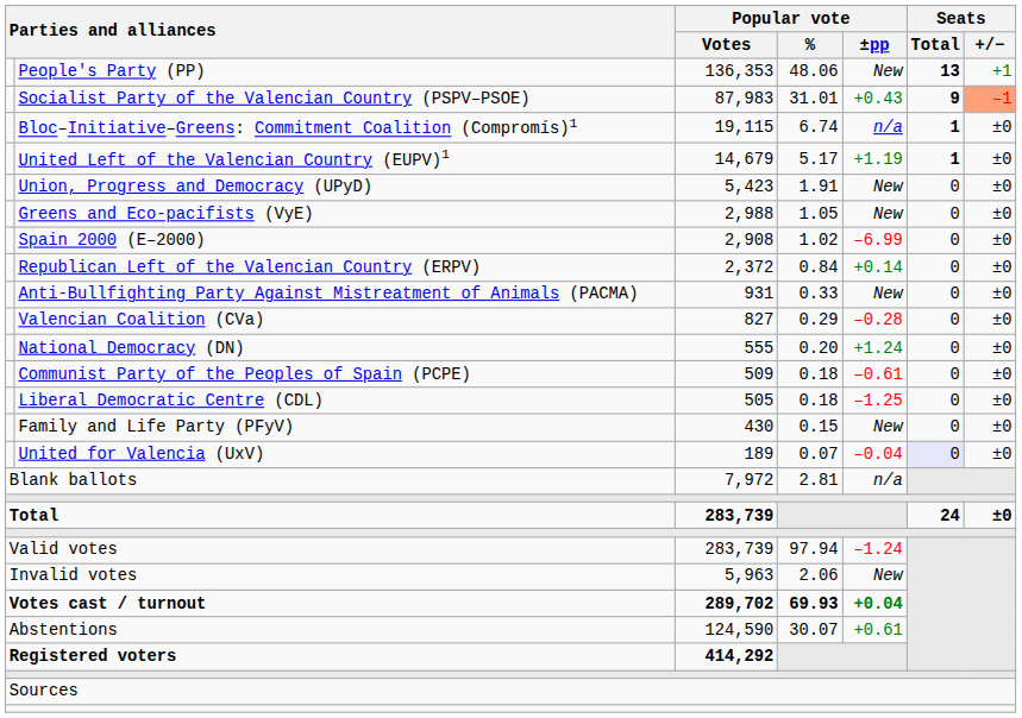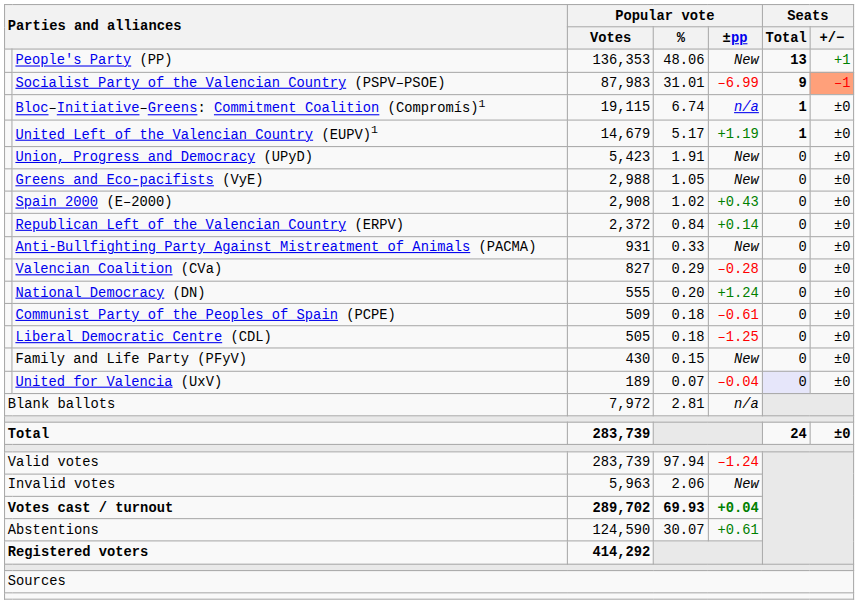Socialist Party of the Valencian Country (PSPV–PSOE) | Popular vote / ±pp: +0.43 -> –6.99
Spain 2000 (E–2000) | Popular vote / ±pp: –6.99 -> +0.43
